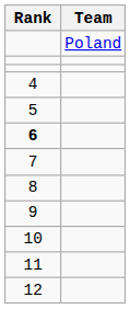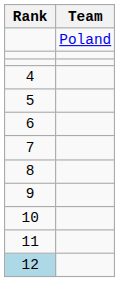row 7 | Rank: bold -> normal
row 13 | Rank: no background -> lightblue background
